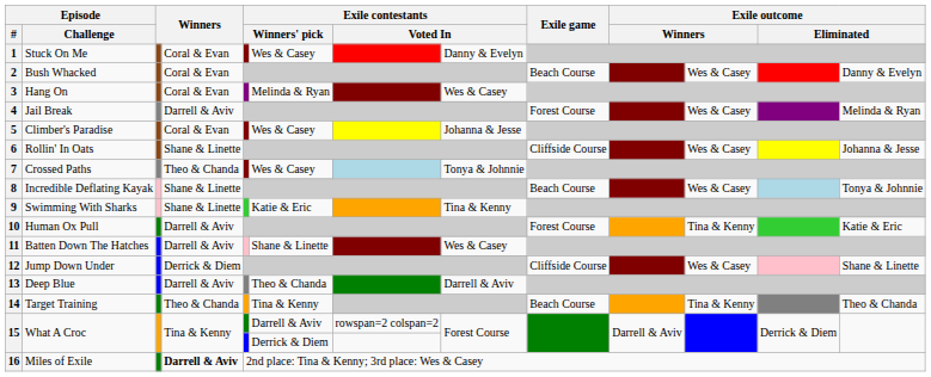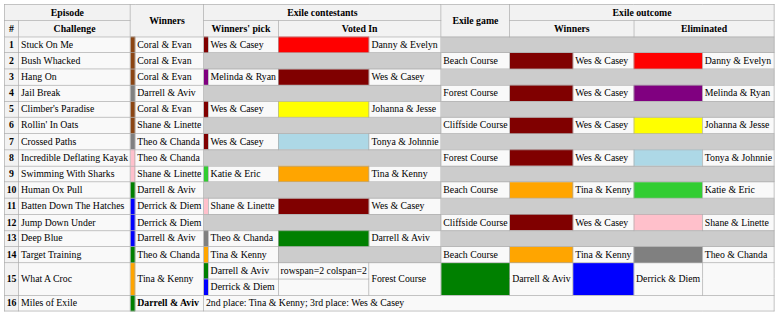8 | column 4: Shane & Linette -> Theo & Chanda
8 | Exile game: Beach Course -> Forest Course
10 | Exile game: Forest Course -> Beach Course
11 | column 4: Darrell & Aviv -> Derrick & Diem
